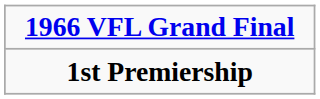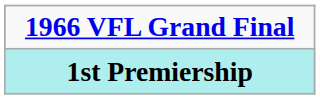row 2 | column 1: no background -> paleturquoise background
